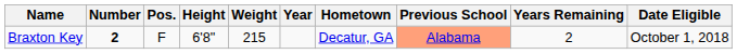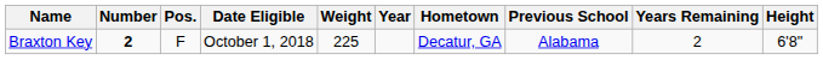columns swapped: Height <-> Date Eligible
Braxton Key | Weight: 215 -> 225
Braxton Key | Previous School: lightsalmon background -> no background
